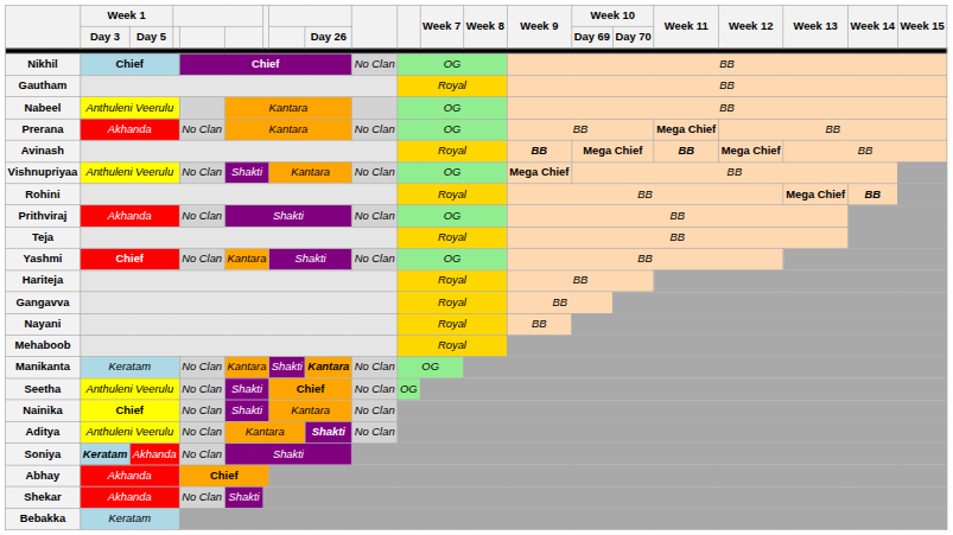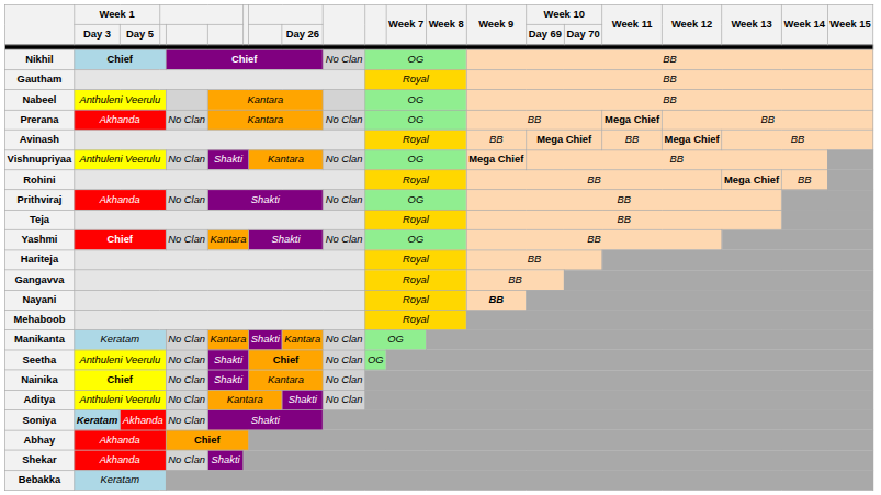Avinash | Week 9: bold -> normal
Avinash | Week 11: bold -> normal
Rohini | Week 14: bold -> normal
Nayani | Week 9: normal -> bold
Manikanta | Day 26: bold -> normal
Aditya | Day 26: bold -> normal
